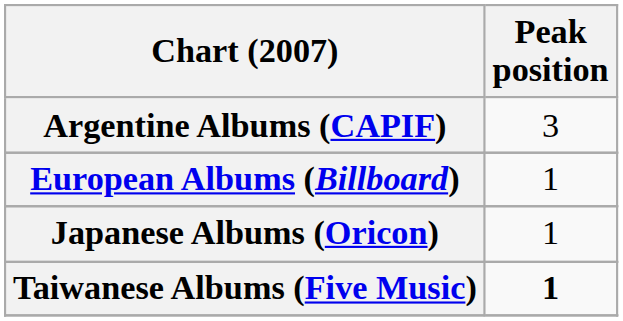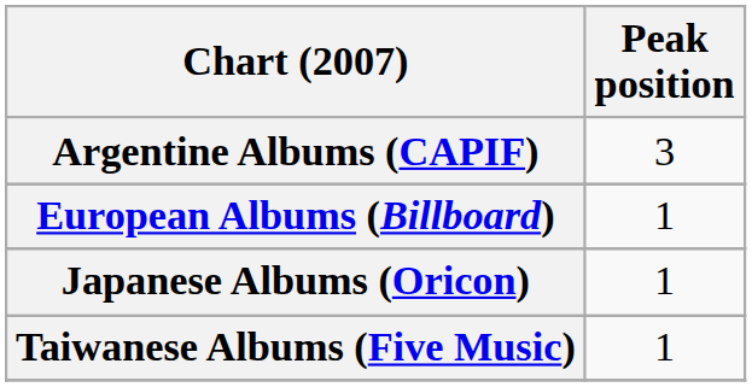Taiwanese Albums (Five Music) | Peak position: bold -> normal
